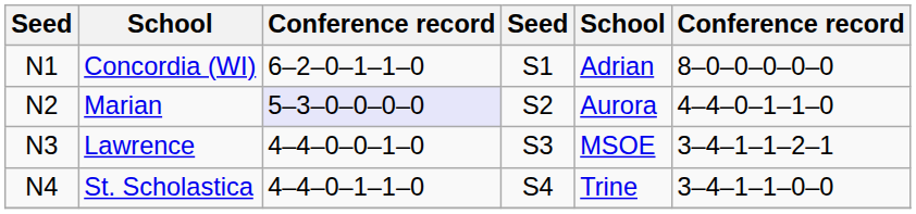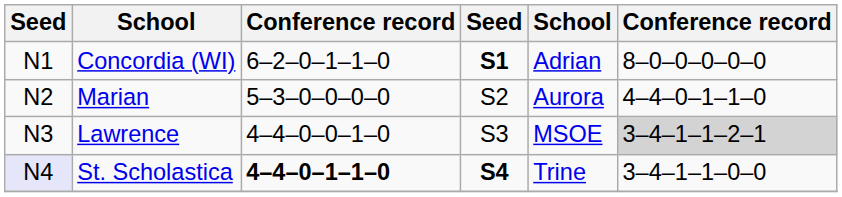Concordia (WI) | column 4: normal -> bold
Marian | column 3: lavender background -> no background
Lawrence | column 6: no background -> lightgrey background
St. Scholastica | column 1: no background -> lavender background
St. Scholastica | column 3: normal -> bold
St. Scholastica | column 4: normal -> bold
